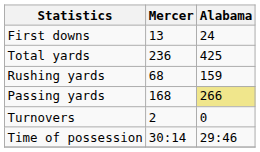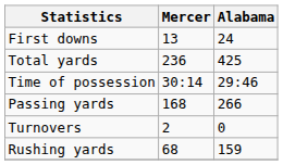rows swapped: Rushing yards <-> Time of possession
Passing yards | Alabama: khaki background -> no background
